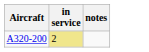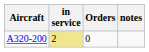+ column: Orders | 0
